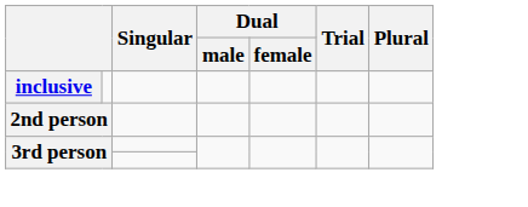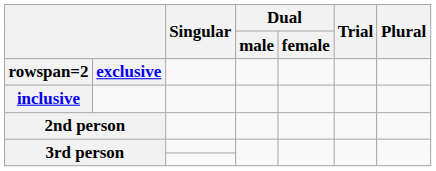+ row: rowspan=2 | exclusive
